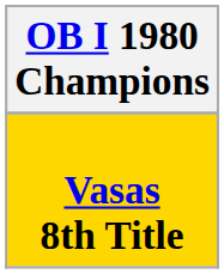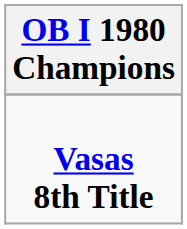row 2 | column 1: gold background -> no background
